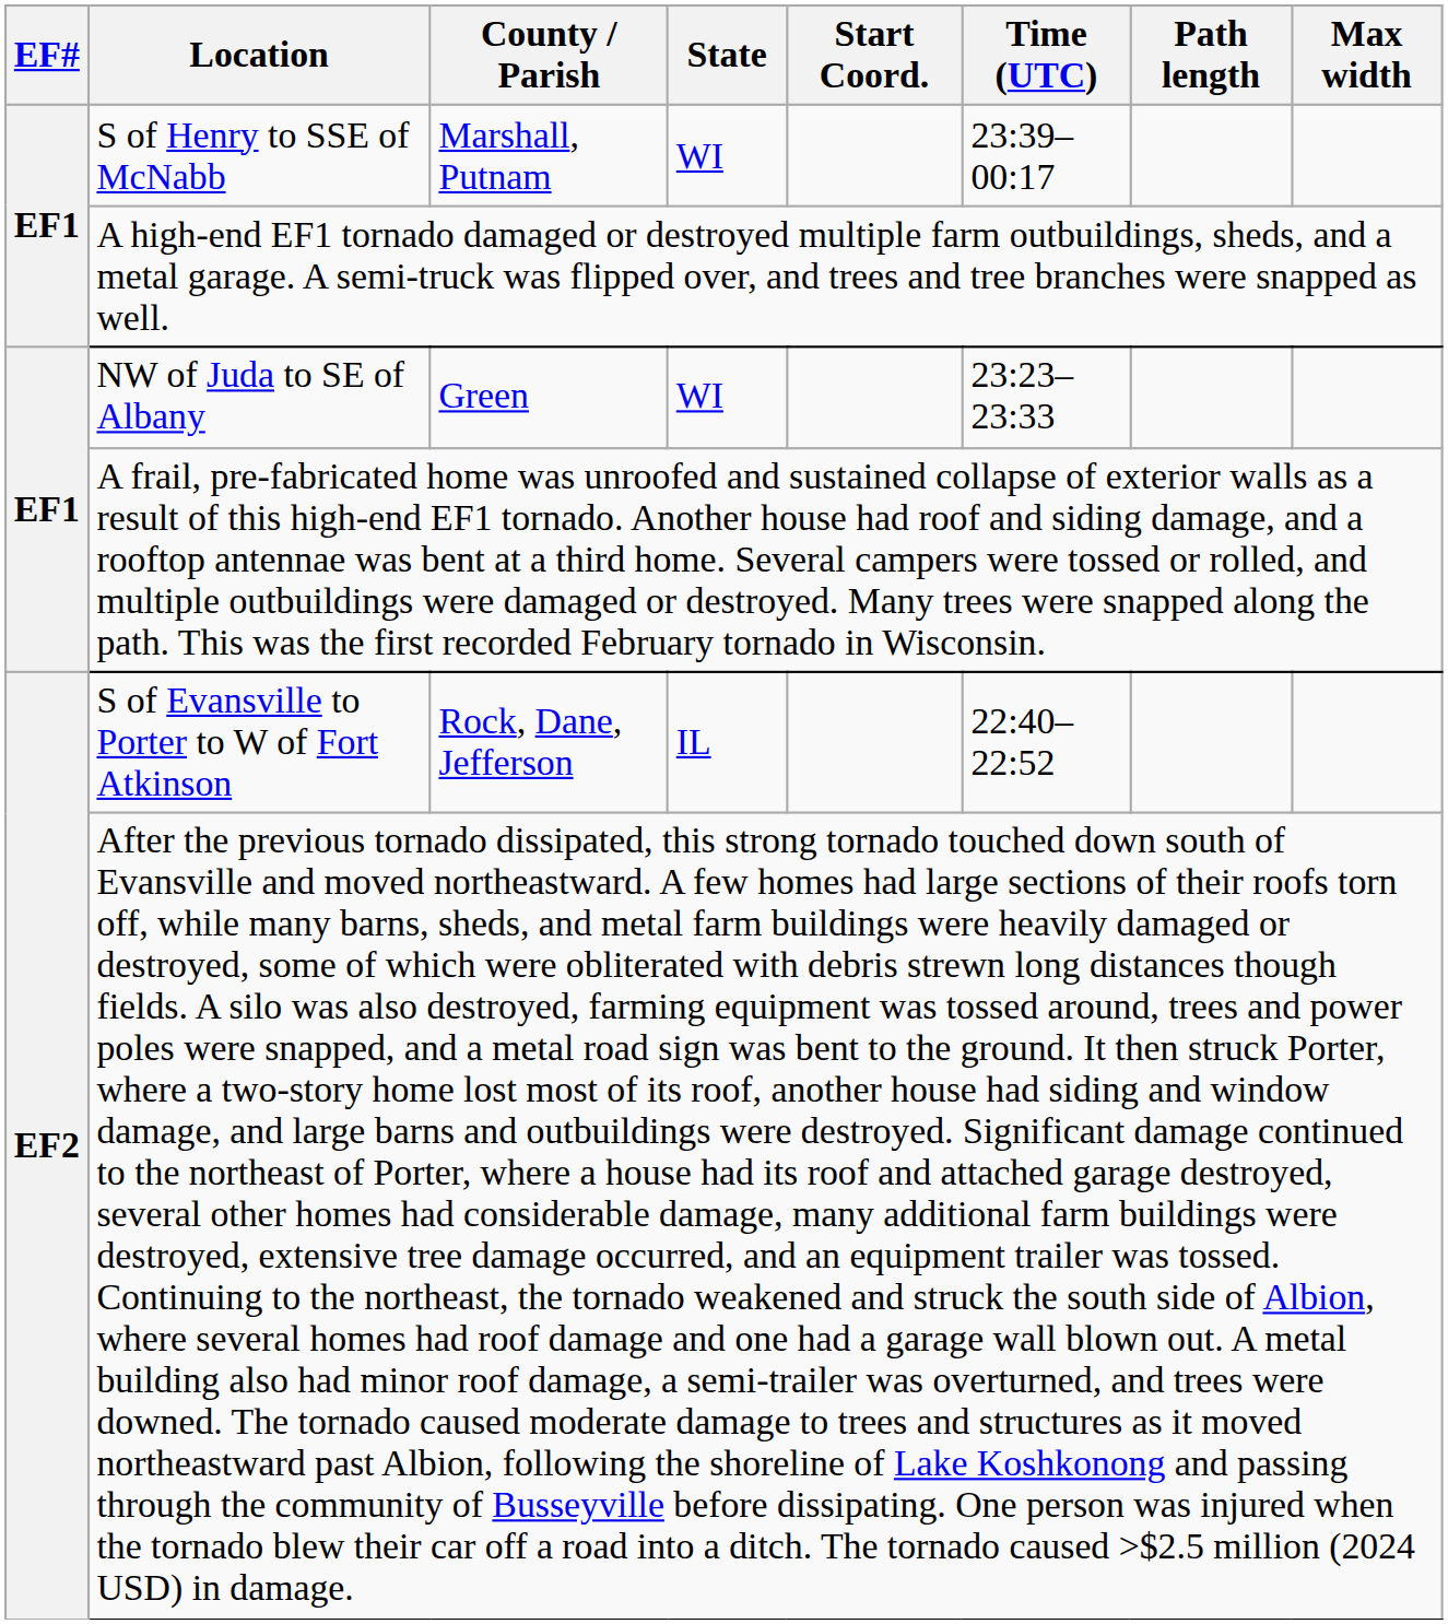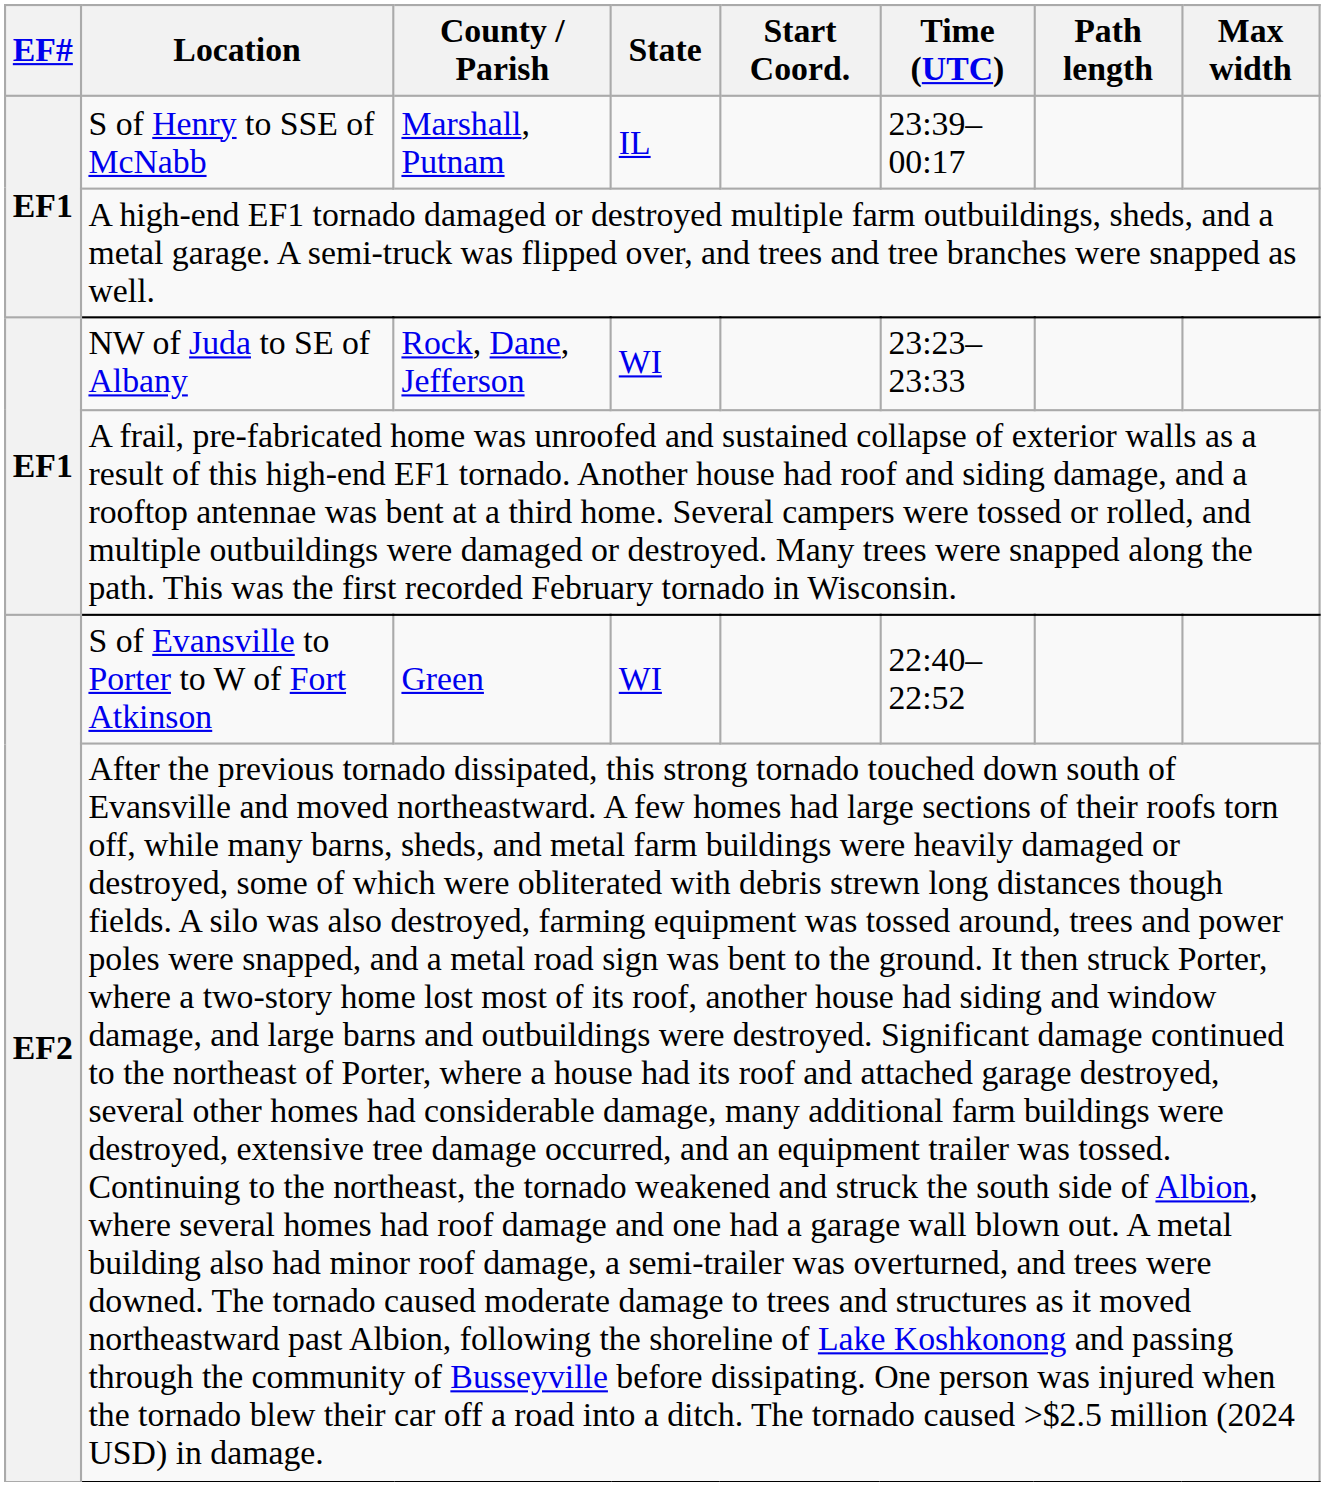S of Henry to SSE of McNabb | State: WI -> IL
NW of Juda to SE of Albany | County / Parish: Green -> Rock, Dane, Jefferson
S of Evansville to Porter to W of Fort Atkinson | County / Parish: Rock, Dane, Jefferson -> Green
S of Evansville to Porter to W of Fort Atkinson | State: IL -> WI
